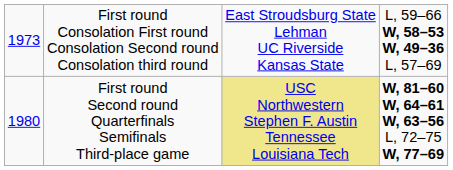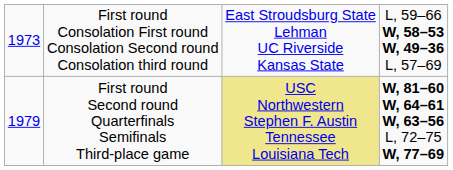row 2 | column 1: 1980 -> 1979
